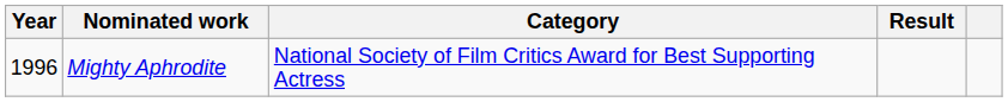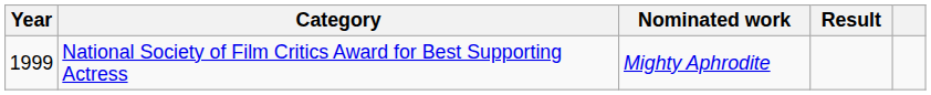columns swapped: Category <-> Nominated work
row 2 | Year: 1996 -> 1999
